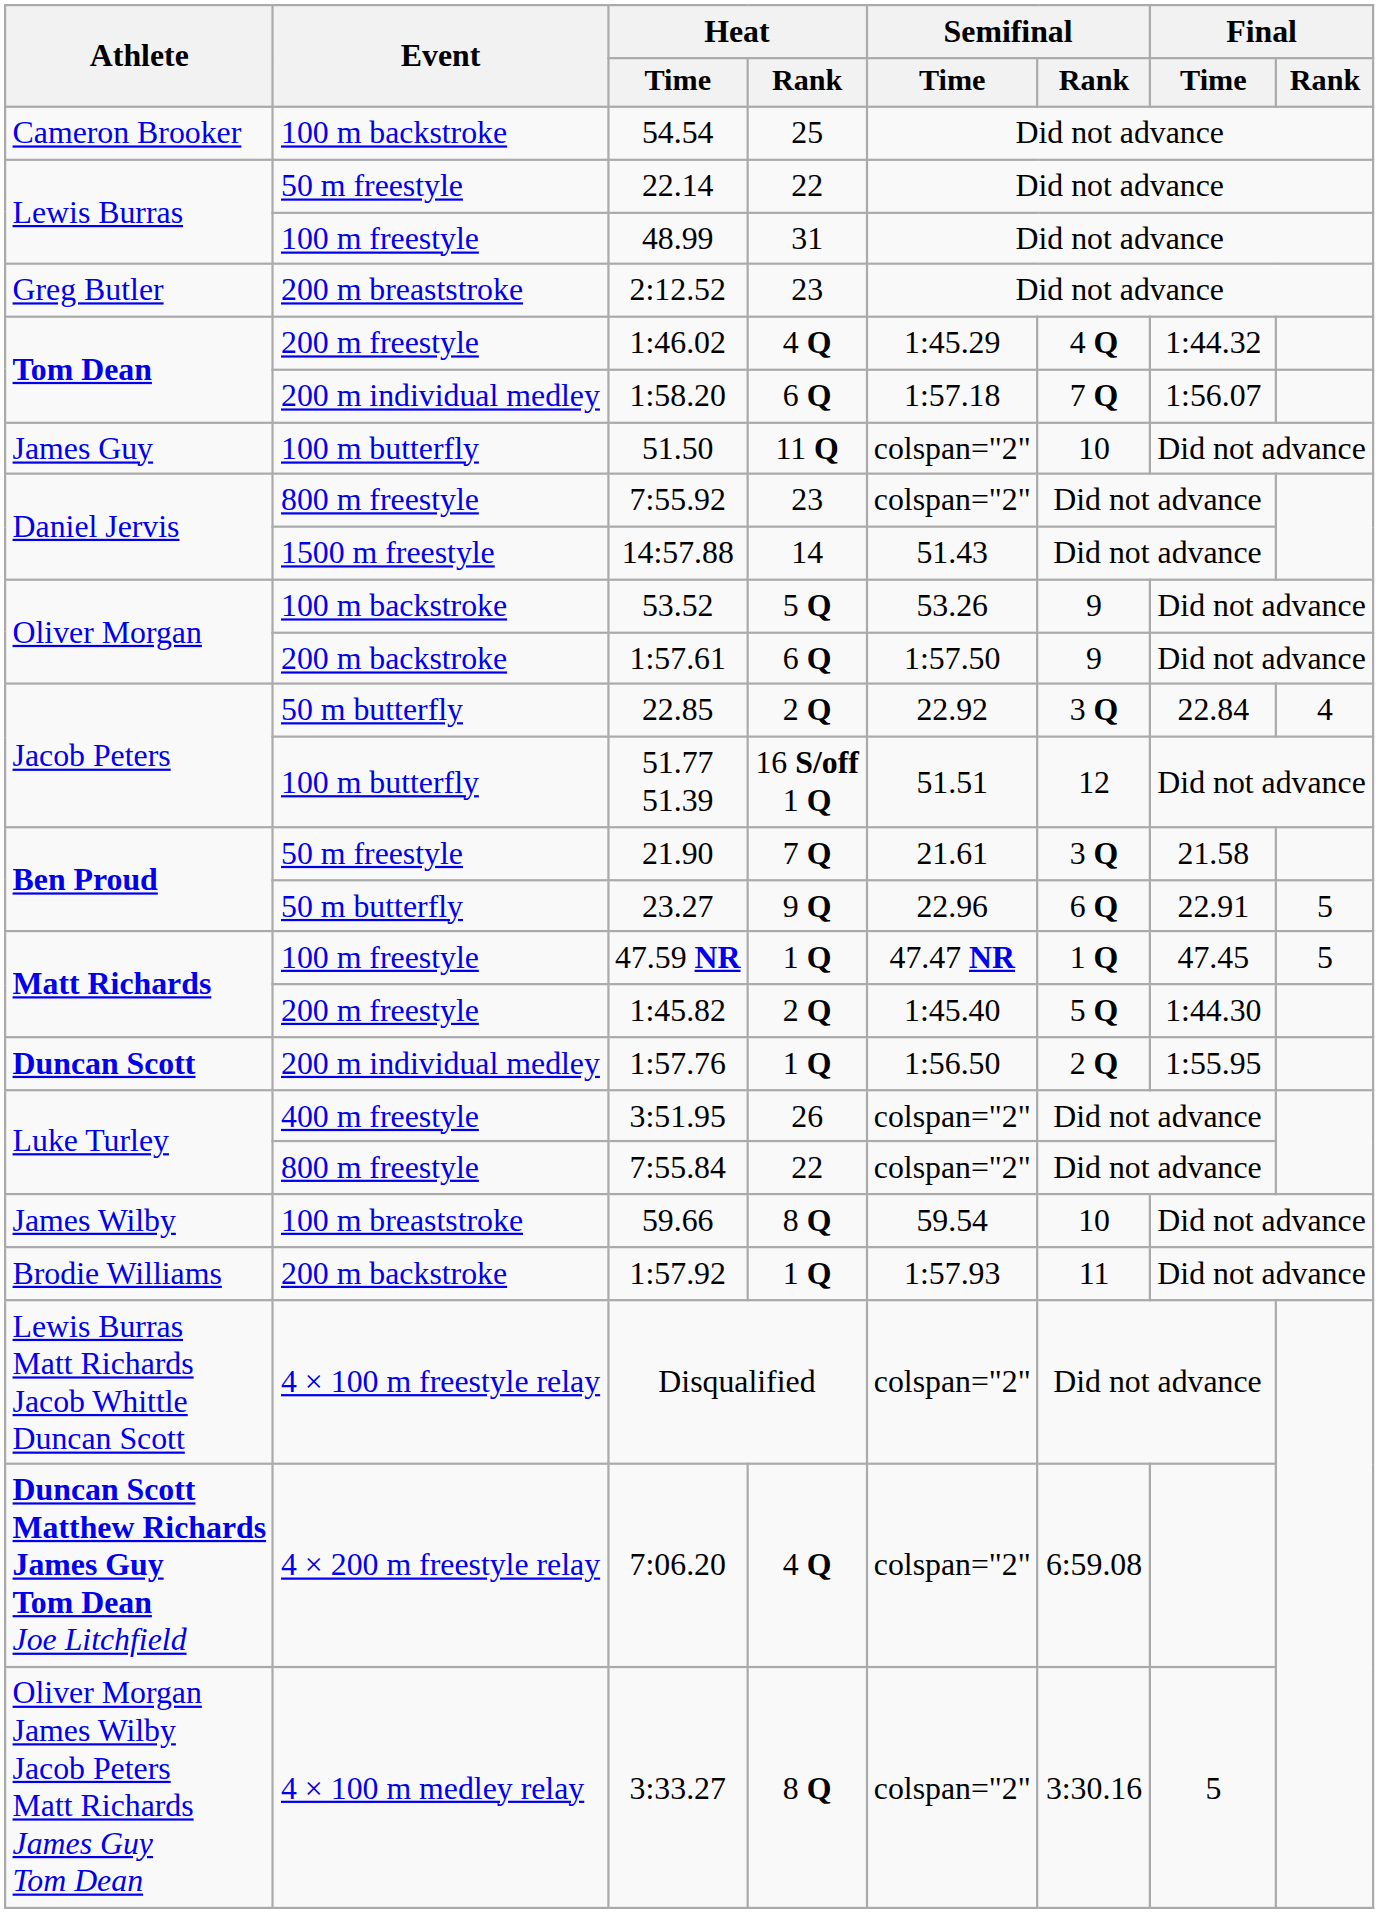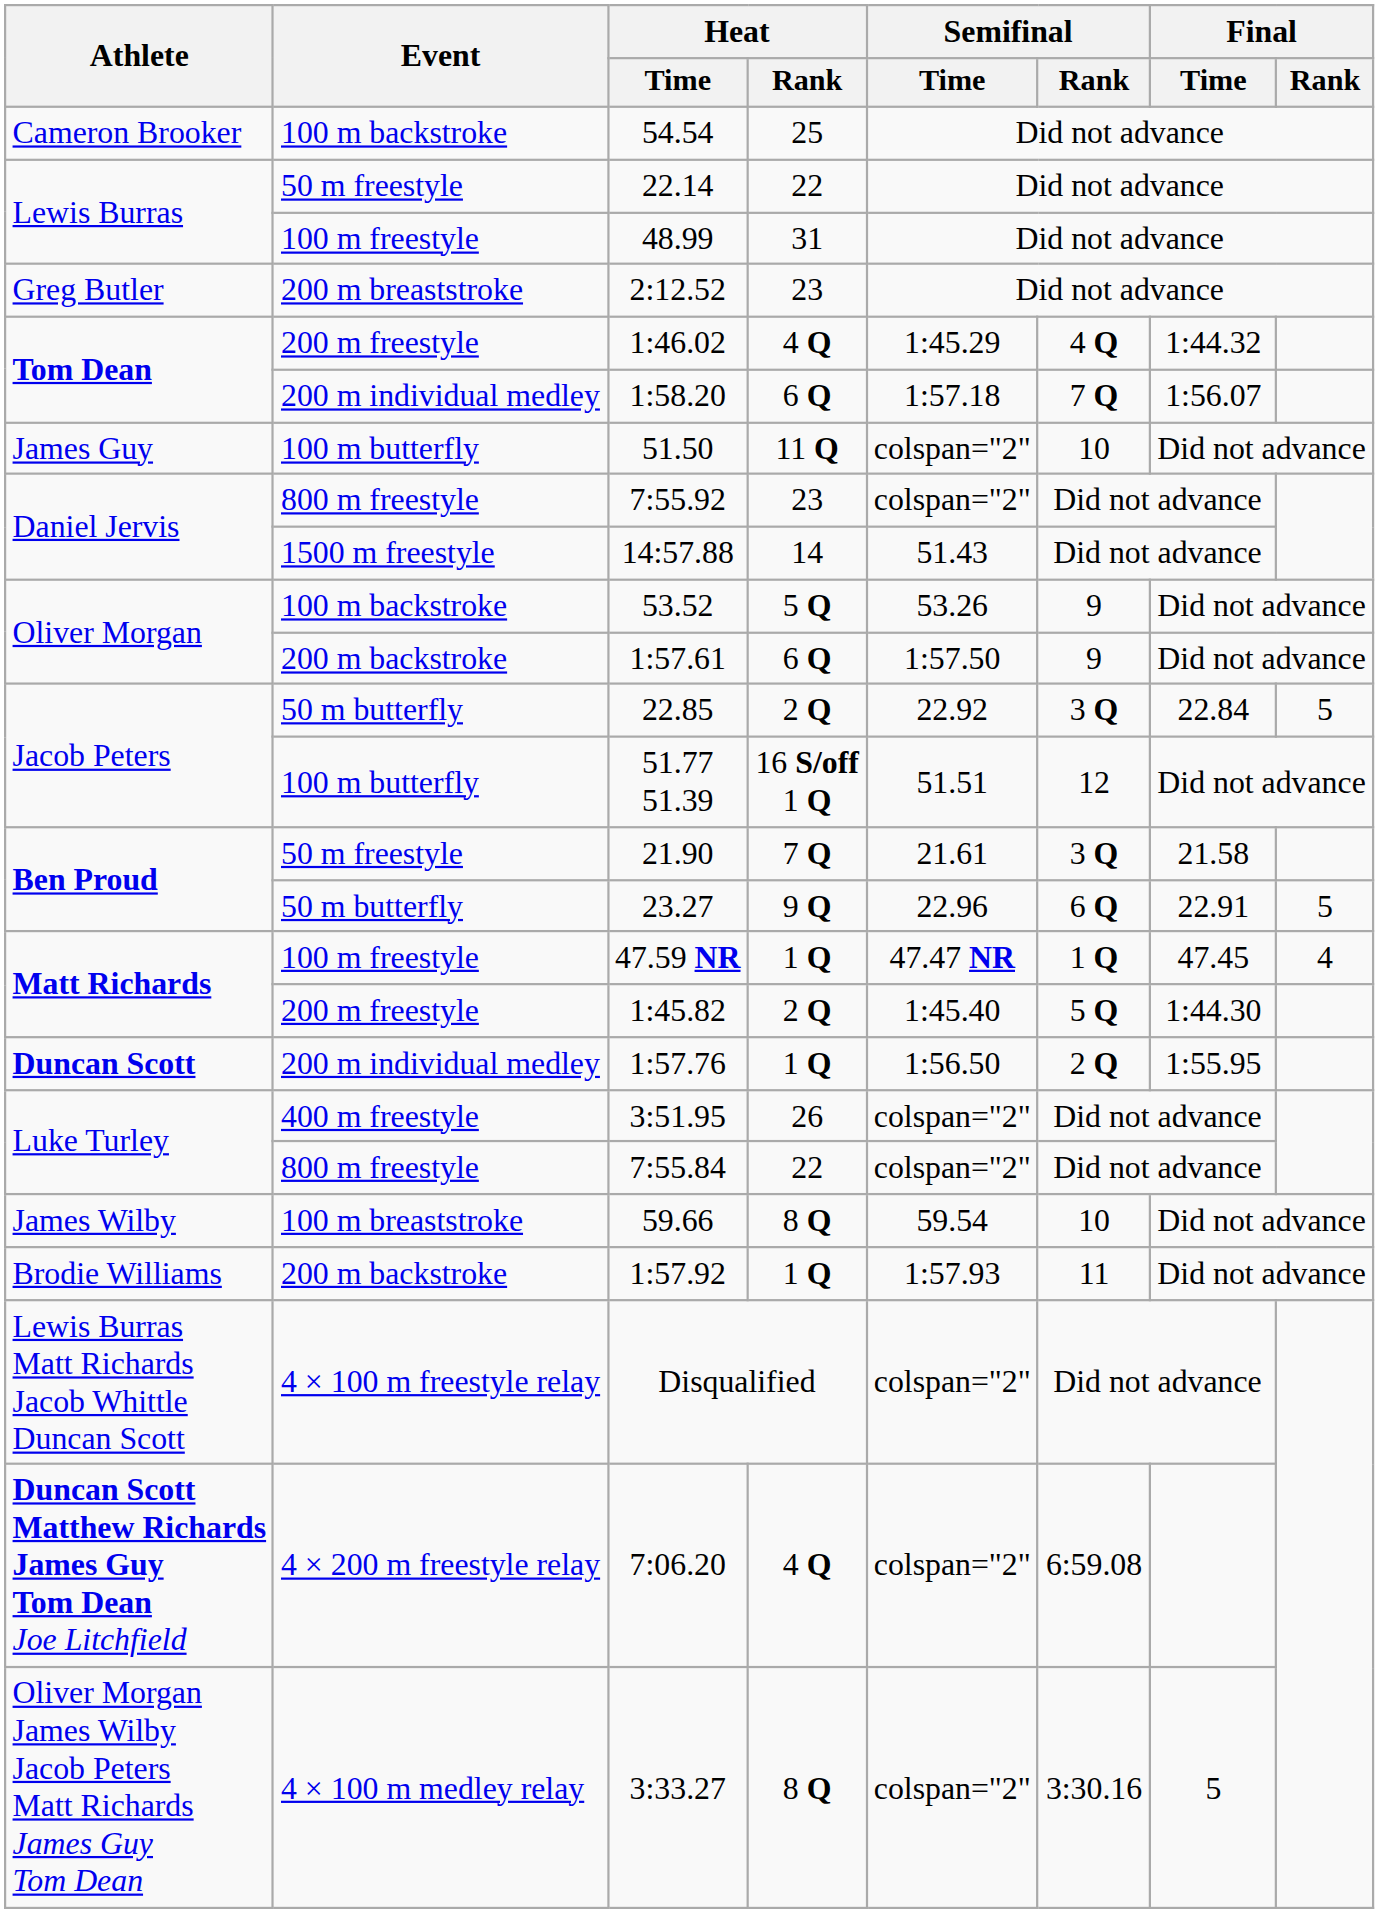22.85 | Final / Rank: 4 -> 5
47.59 NR | Final / Rank: 5 -> 4
